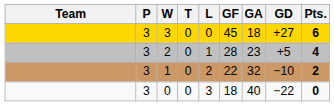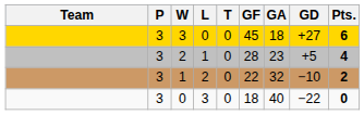columns swapped: T <-> L
